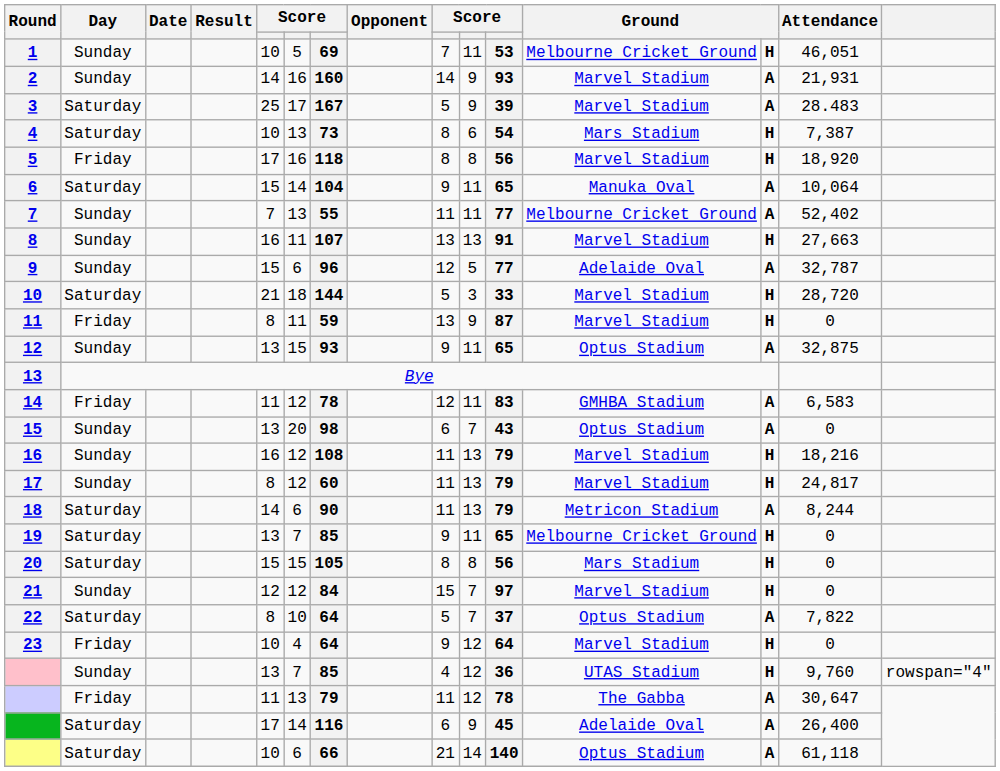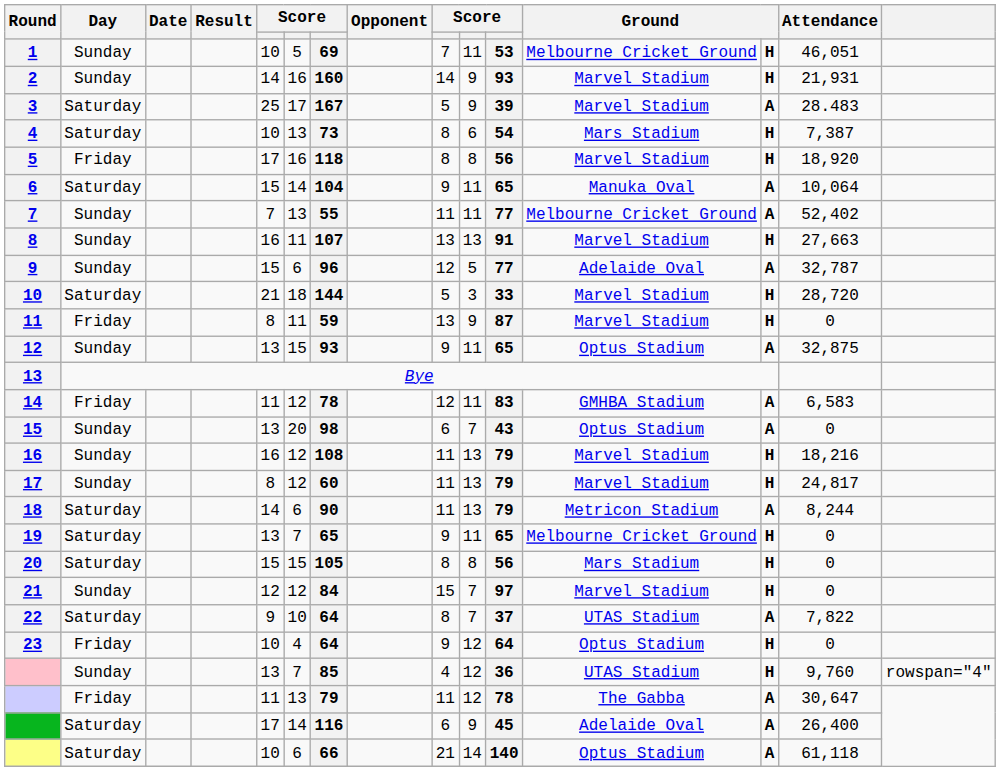2 | column 13: A -> H
19 | column 7: 85 -> 65
22 | column 5: 8 -> 9
22 | column 9: 5 -> 8
22 | column 12: Optus Stadium -> UTAS Stadium
23 | column 12: Marvel Stadium -> Optus Stadium
